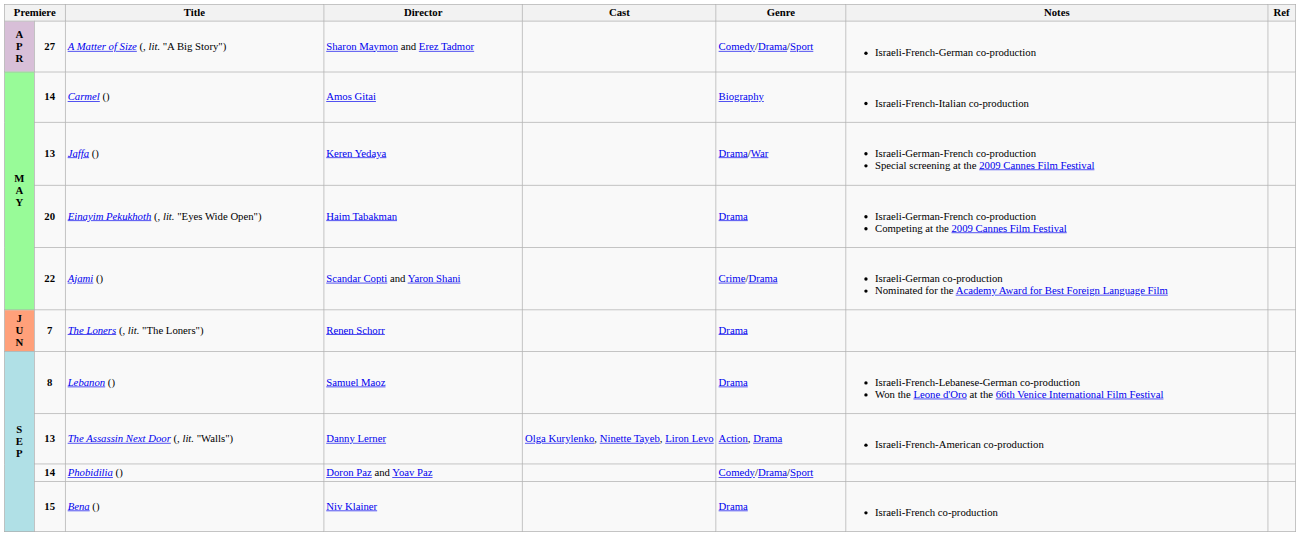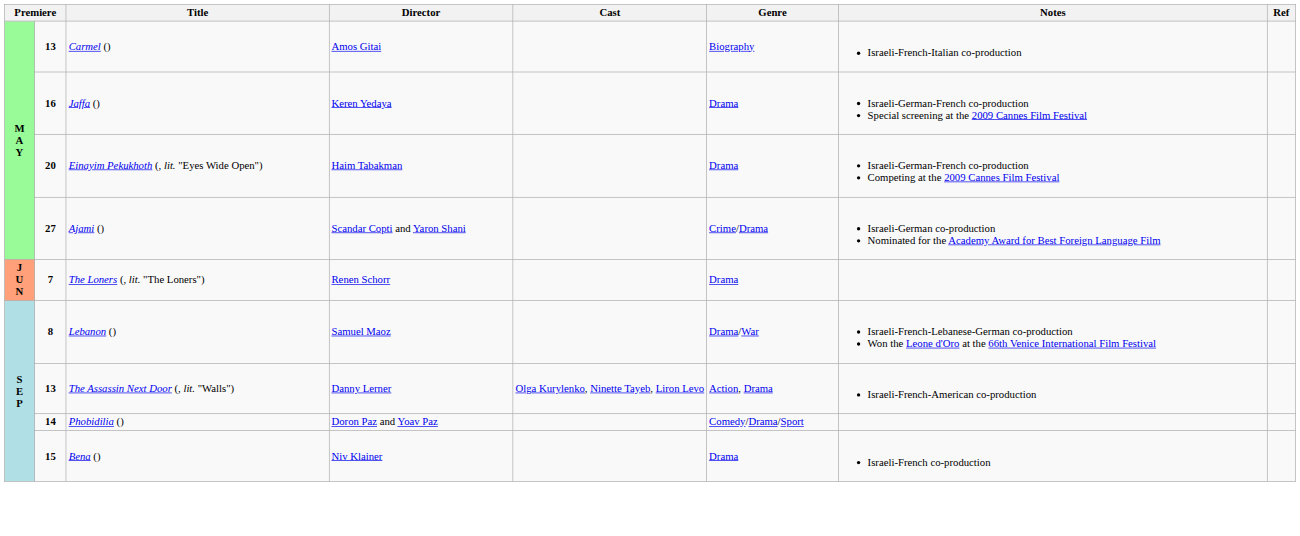- row: A P R | 27 | A Matter of Size (, lit. "A Big Story") | Sharon Maymon and Erez Tadmor | Comedy/Drama/Sport | Israeli-French-German co-production
Carmel () | column 2: 14 -> 13
Jaffa () | column 2: 13 -> 16
Jaffa () | Genre: Drama/War -> Drama
Ajami () | column 2: 22 -> 27
Lebanon () | Genre: Drama -> Drama/War
